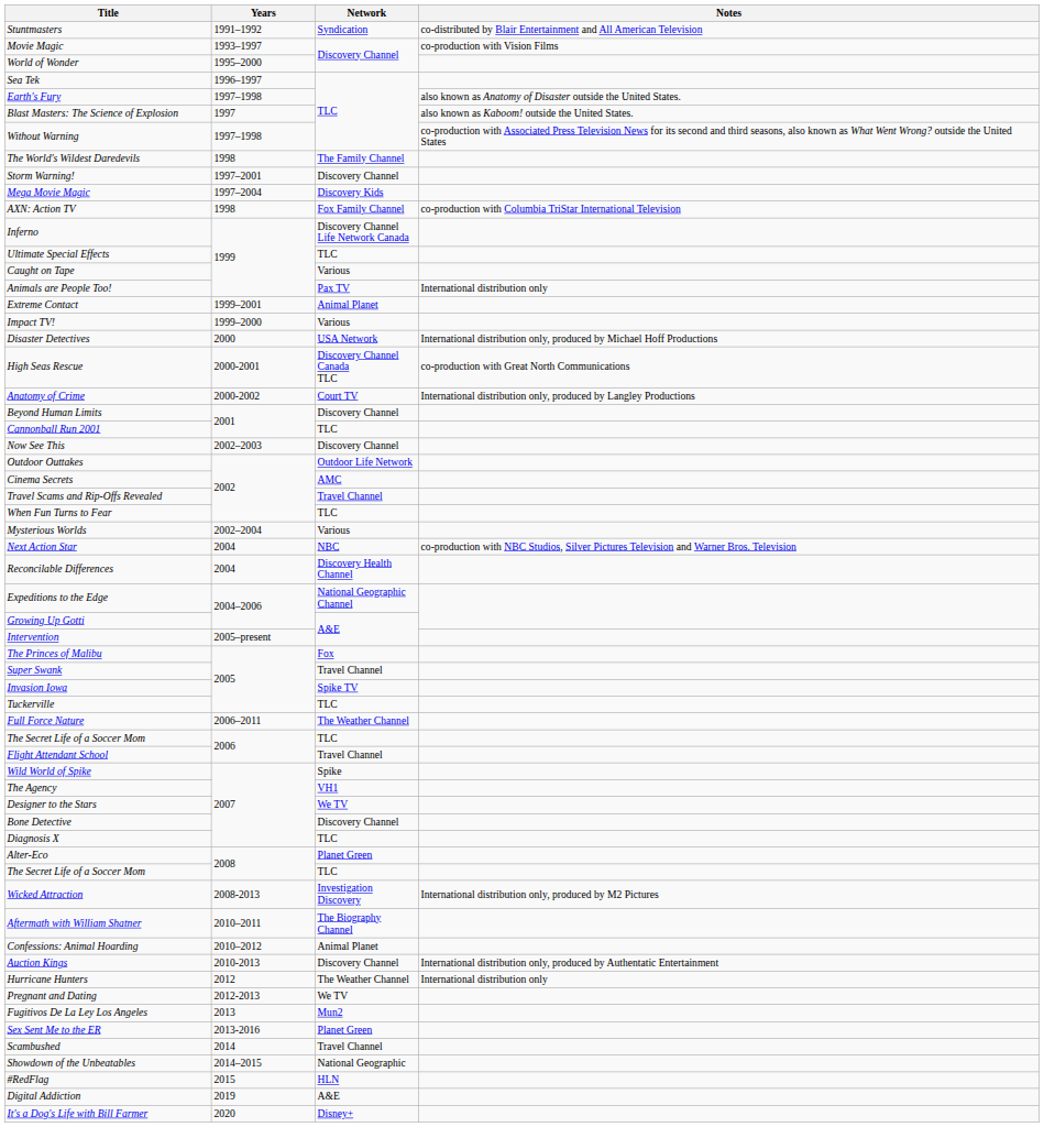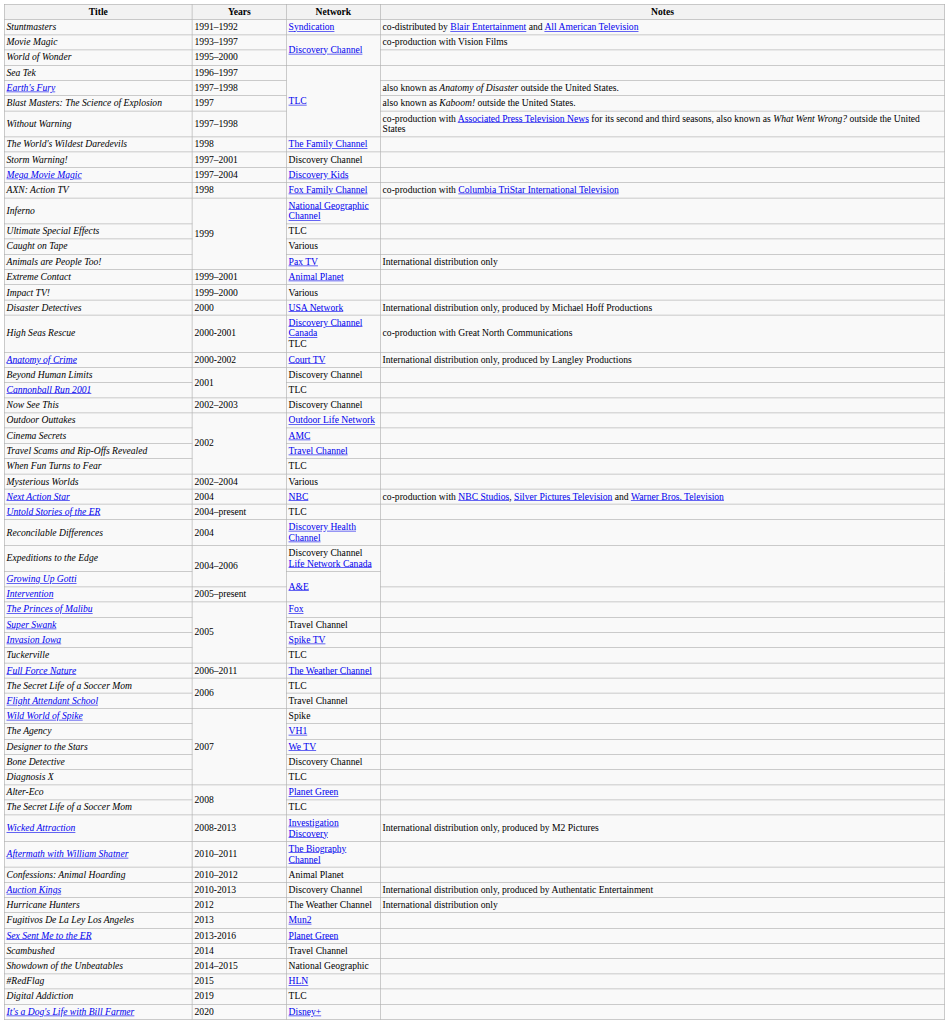Inferno | Network: Discovery Channel Life Network Canada -> National Geographic Channel
+ row: Untold Stories of the ER | 2004–present | TLC
Expeditions to the Edge | Network: National Geographic Channel -> Discovery Channel Life Network Canada
- row: Pregnant and Dating | 2012-2013 | We TV
Digital Addiction | Network: A&E -> TLC
